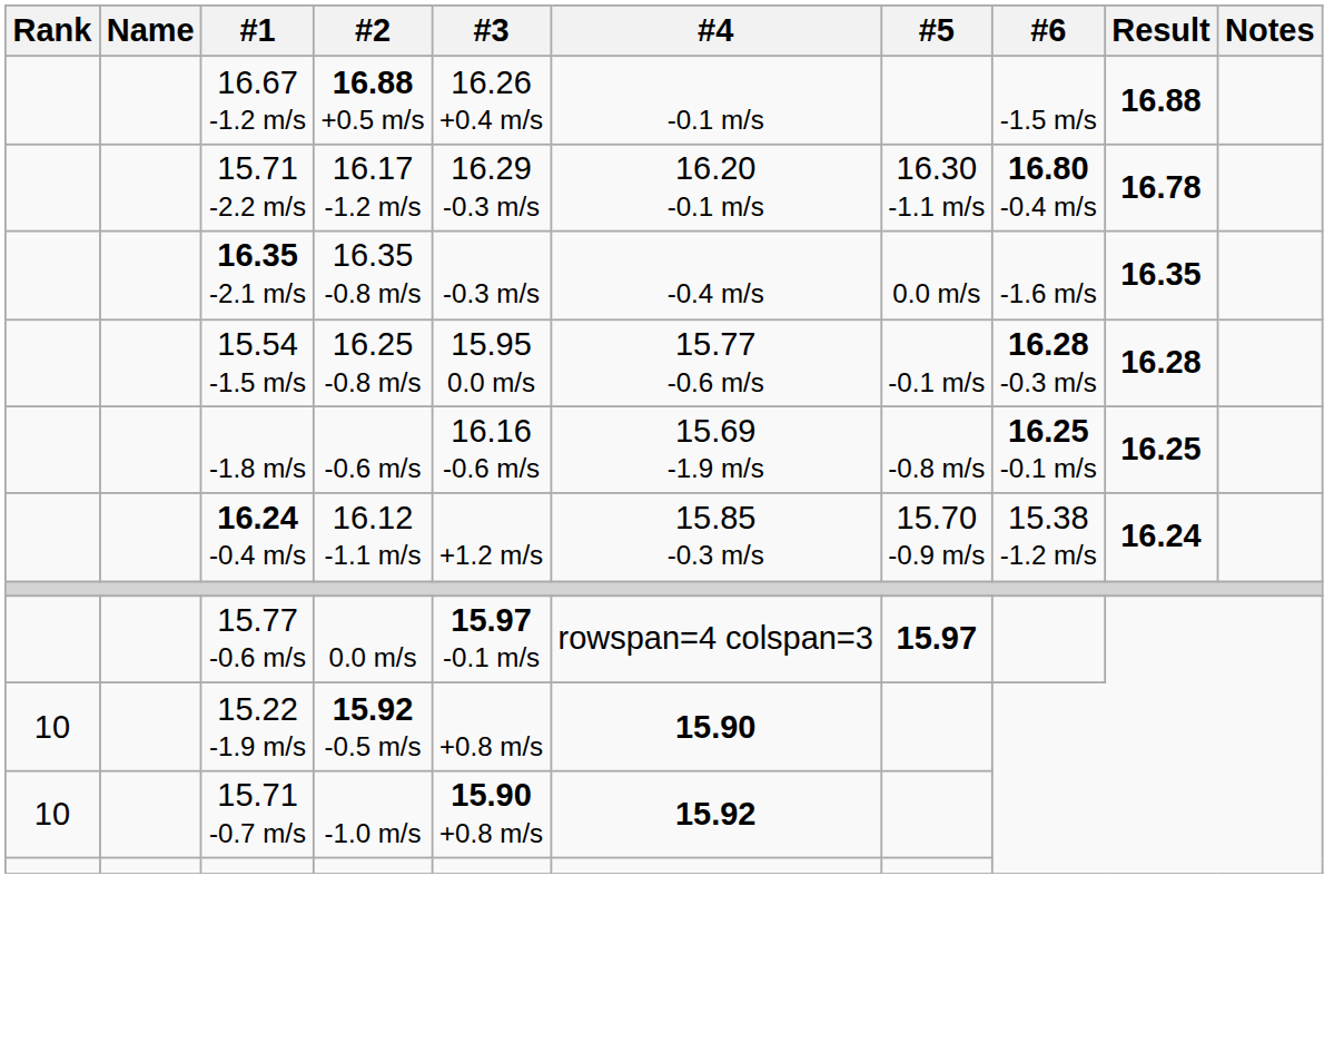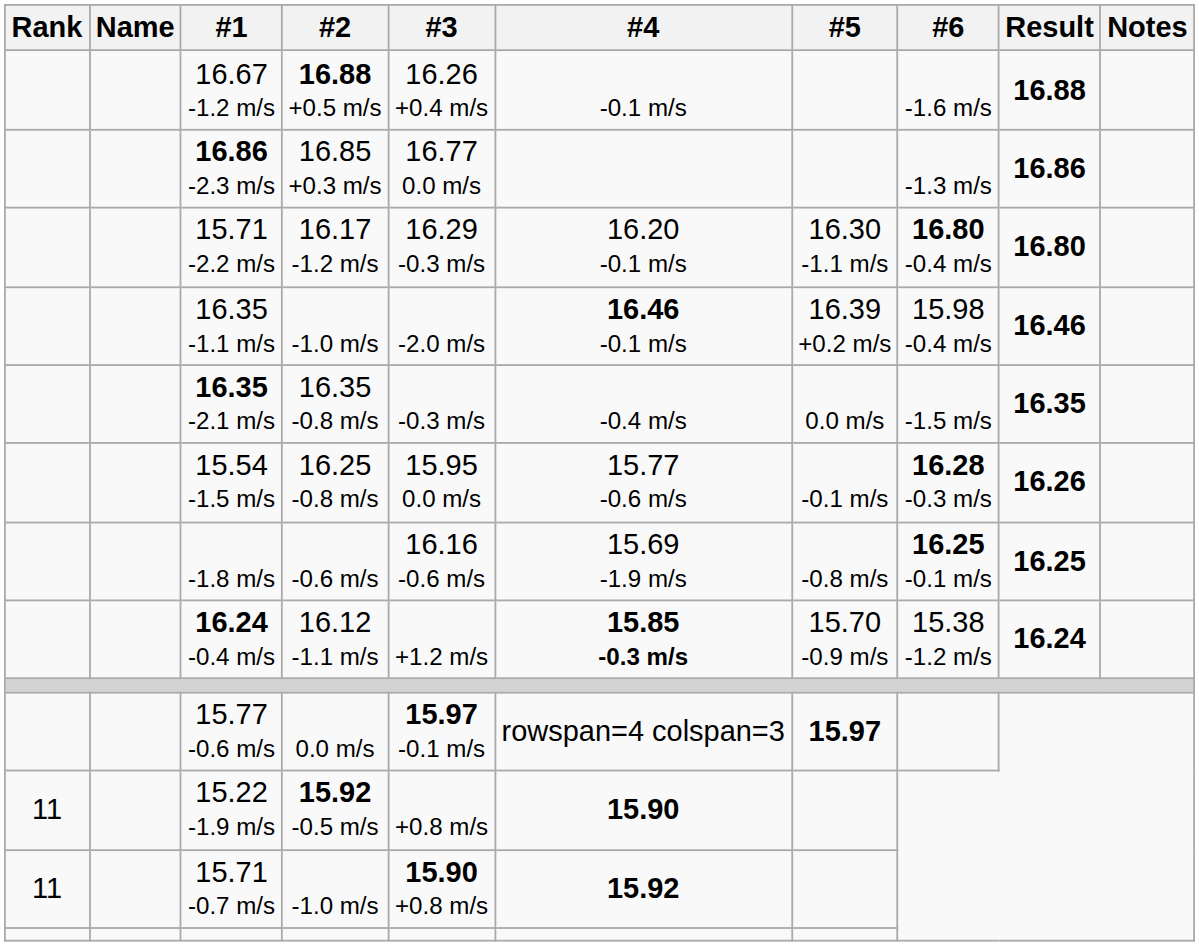16.67 -1.2 m/s | #6: -1.5 m/s -> -1.6 m/s
+ row: 16.86 -2.3 m/s | 16.85 +0.3 m/s | 16.77 0.0 m/s | -1.3 m/s | 16.86
15.71 -2.2 m/s | Result: 16.78 -> 16.80
+ row: 16.35 -1.1 m/s | -1.0 m/s | -2.0 m/s | 16.46 -0.1 m/s | 16.39 +0.2 m/s | 15.98 -0.4 m/s | 16.46
16.35 -2.1 m/s | #6: -1.6 m/s -> -1.5 m/s
15.54 -1.5 m/s | Result: 16.28 -> 16.26
16.24 -0.4 m/s | #4: normal -> bold
15.22 -1.9 m/s | Rank: 10 -> 11
15.71 -0.7 m/s | Rank: 10 -> 11
